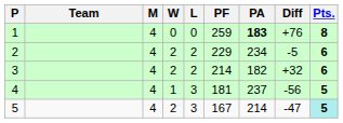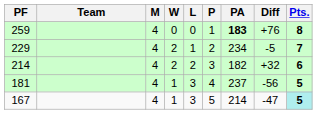columns swapped: P <-> PF
row 3 | L: 2 -> 1
row 3 | Pts.: 6 -> 7
row 6 | W: 2 -> 1
